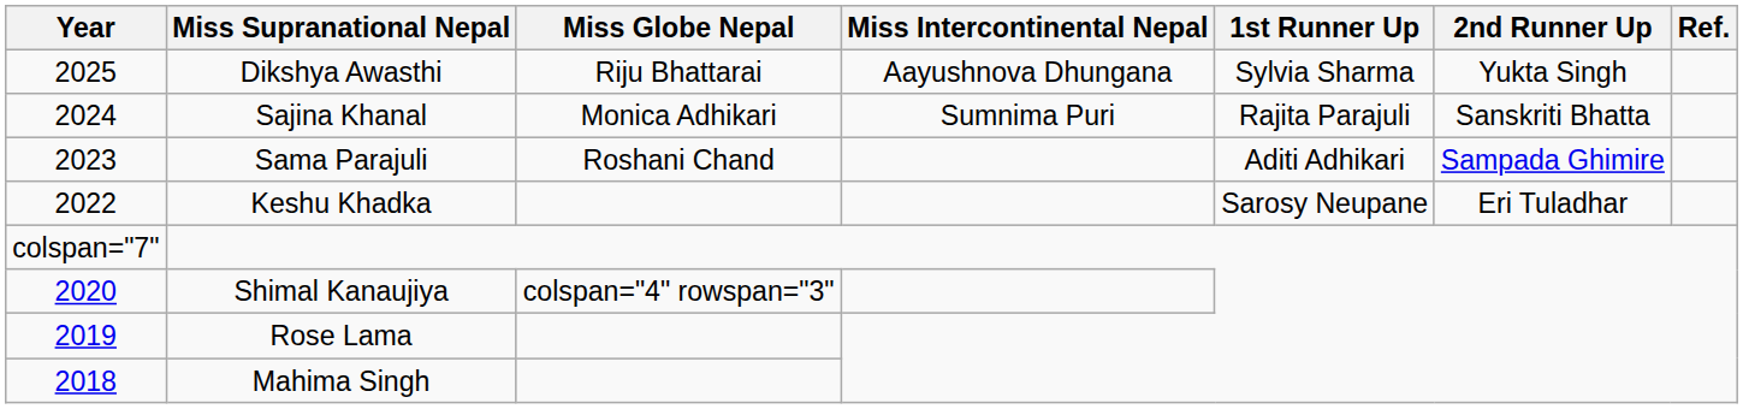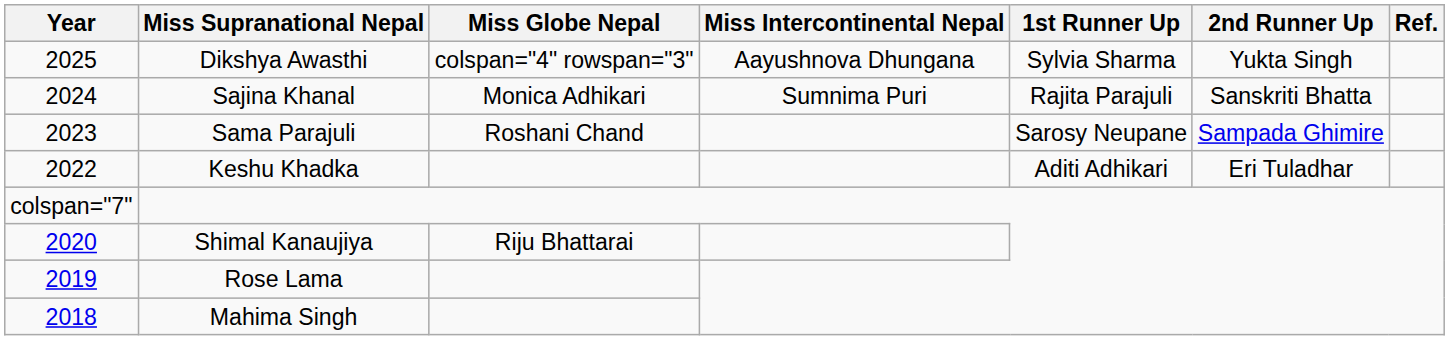Dikshya Awasthi | Miss Globe Nepal: Riju Bhattarai -> colspan="4" rowspan="3"
Sama Parajuli | 1st Runner Up: Aditi Adhikari -> Sarosy Neupane
Keshu Khadka | 1st Runner Up: Sarosy Neupane -> Aditi Adhikari
Shimal Kanaujiya | Miss Globe Nepal: colspan="4" rowspan="3" -> Riju Bhattarai
